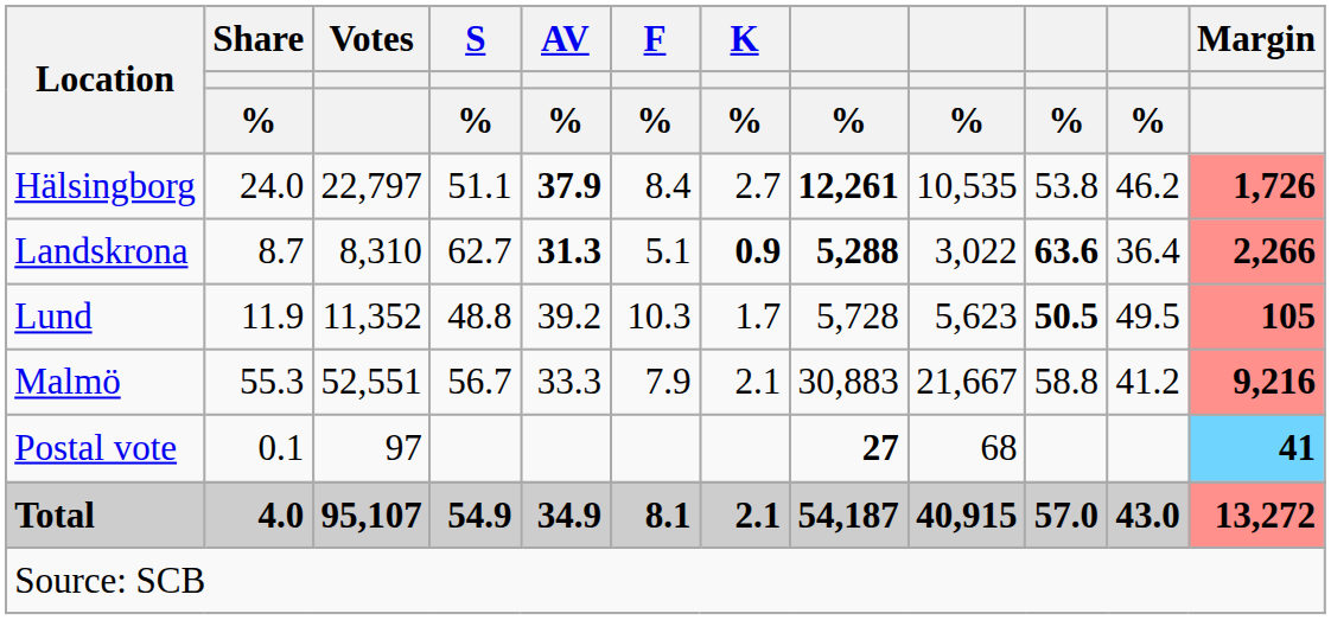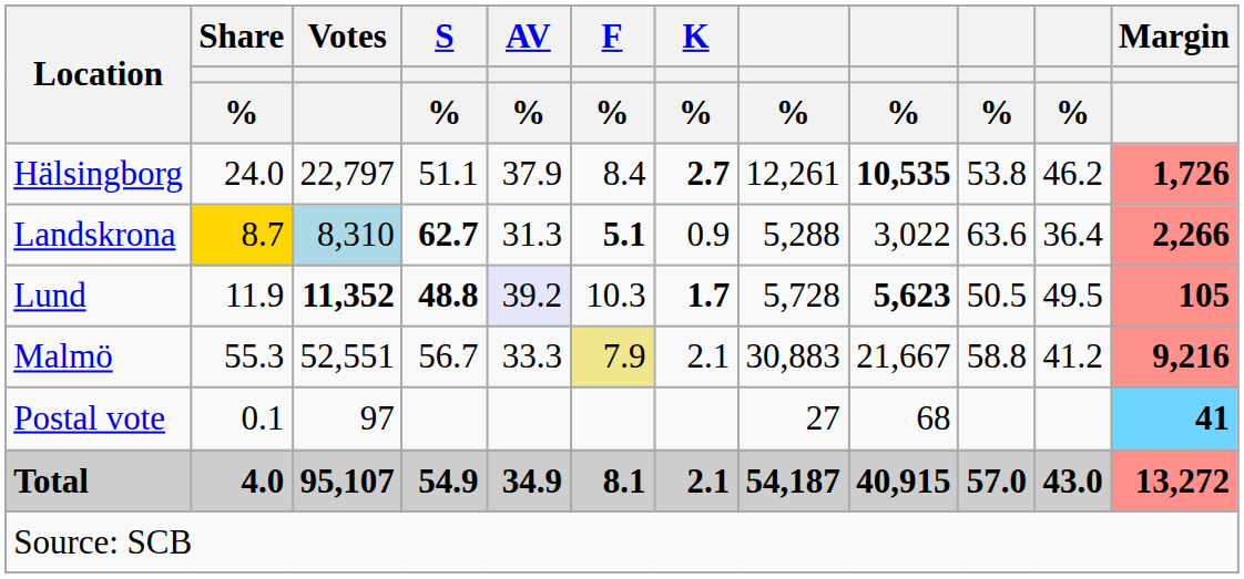Hälsingborg | AV / %: bold -> normal
Hälsingborg | K / %: normal -> bold
Hälsingborg | column 8: bold -> normal
Hälsingborg | column 9: normal -> bold
Landskrona | Share / %: no background -> gold background
Landskrona | Votes: no background -> lightblue background
Landskrona | S / %: normal -> bold
Landskrona | AV / %: bold -> normal
Landskrona | F / %: normal -> bold
Landskrona | K / %: bold -> normal
Landskrona | column 8: bold -> normal
Landskrona | column 10: bold -> normal
Lund | Votes: normal -> bold
Lund | S / %: normal -> bold
Lund | AV / %: no background -> lavender background
Lund | K / %: normal -> bold
Lund | column 9: normal -> bold
Lund | column 10: bold -> normal
Malmö | F / %: no background -> khaki background
Postal vote | column 8: bold -> normal
